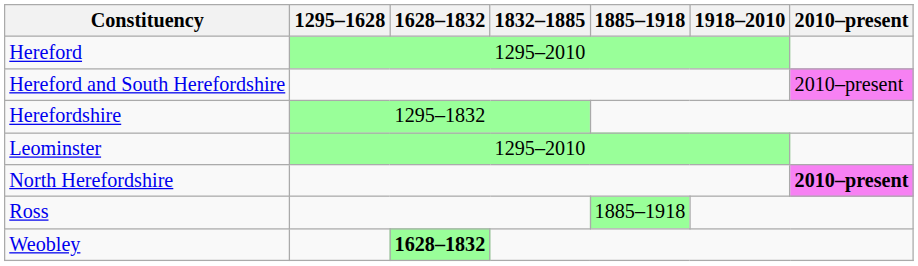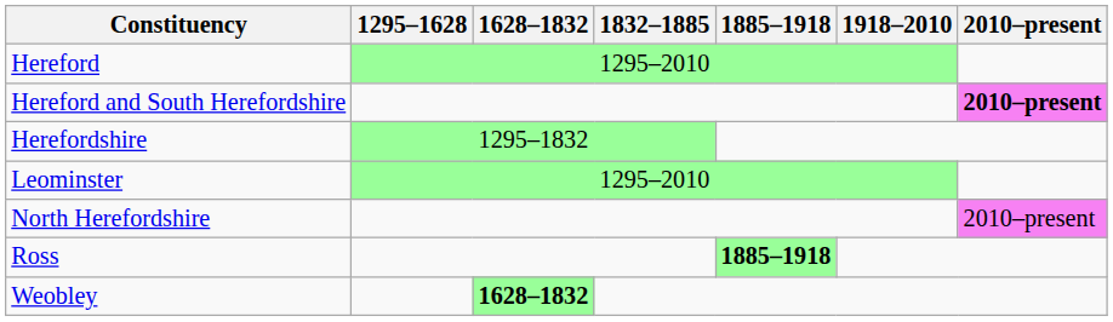Hereford and South Herefordshire | 2010–present: normal -> bold
North Herefordshire | 2010–present: bold -> normal
Ross | 1885–1918: normal -> bold
